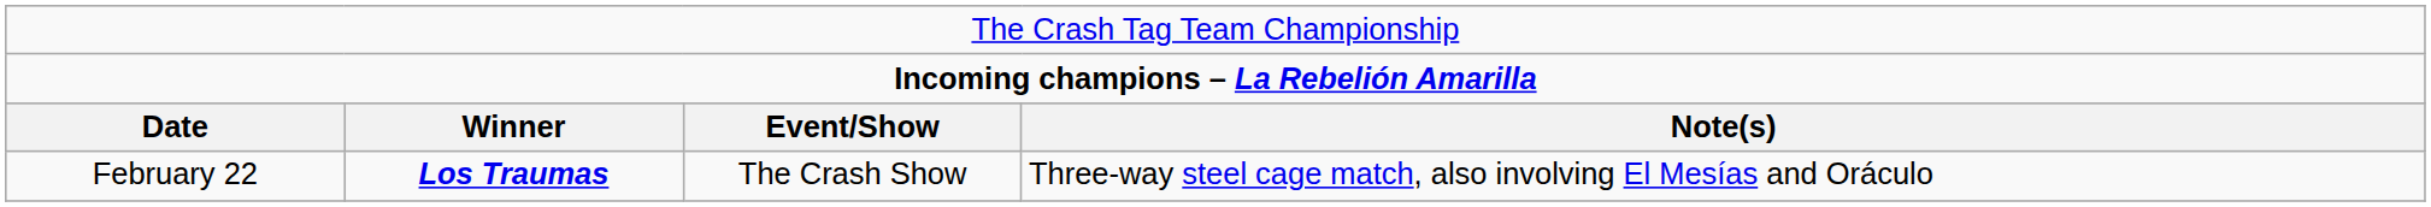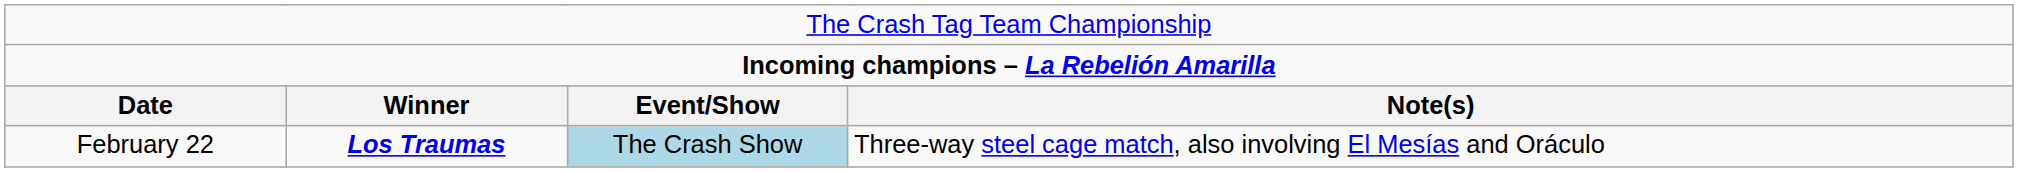February 22 | column 3: no background -> lightblue background
